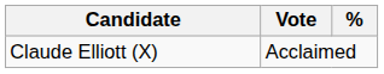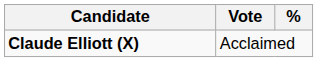Claude Elliott (X) | Candidate: normal -> bold
